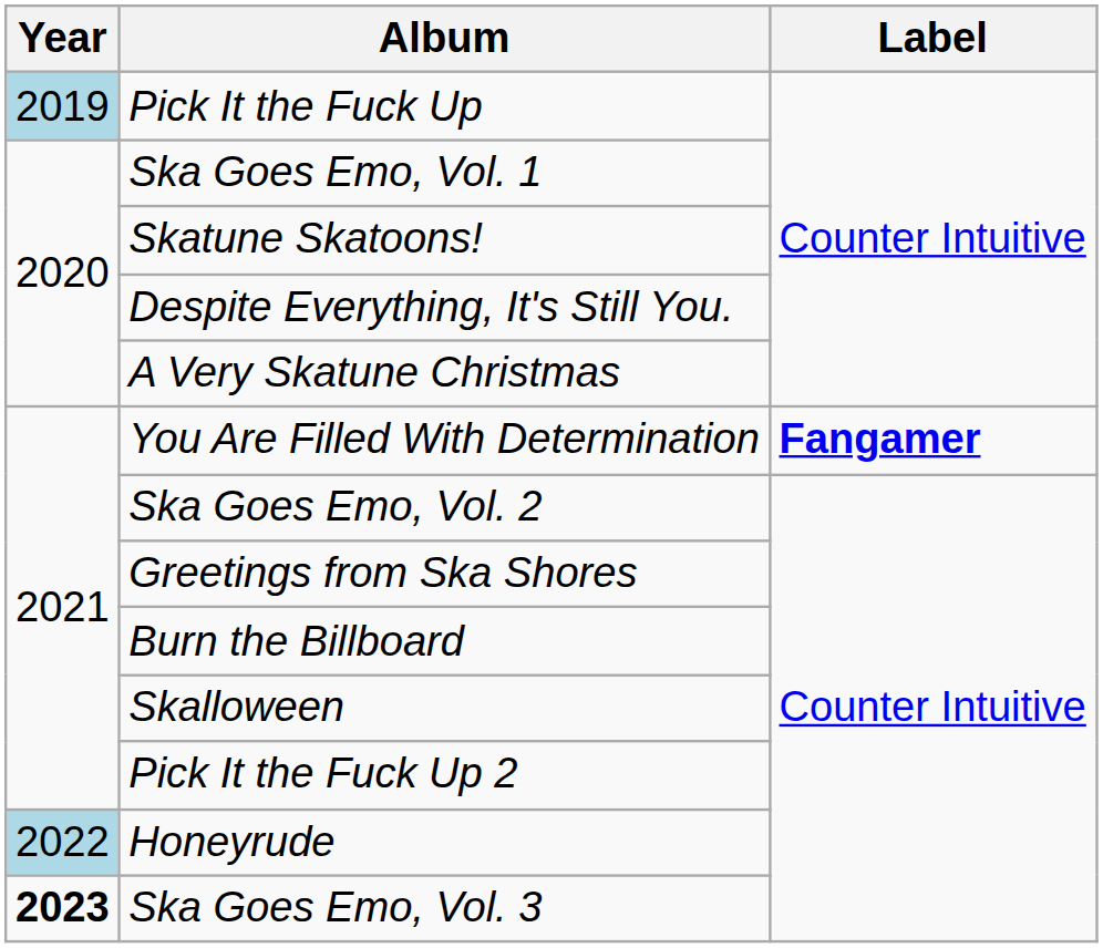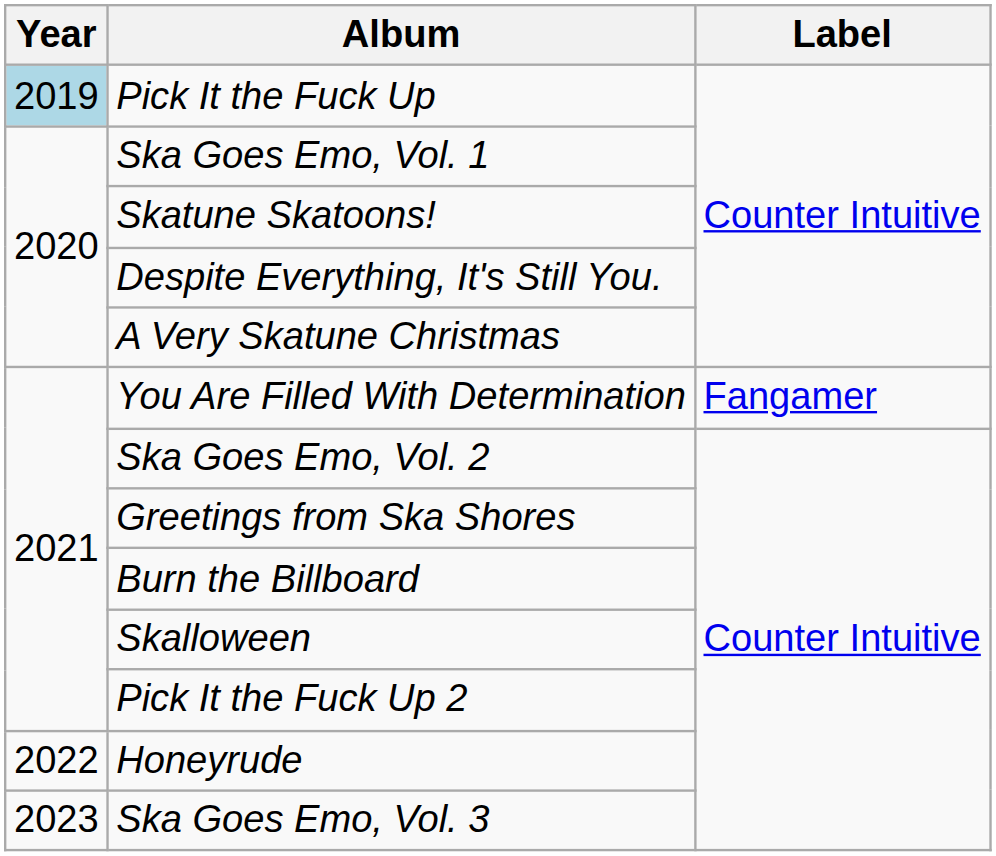You Are Filled With Determination | Label: bold -> normal
Honeyrude | Year: lightblue background -> no background
Ska Goes Emo, Vol. 3 | Year: bold -> normal
